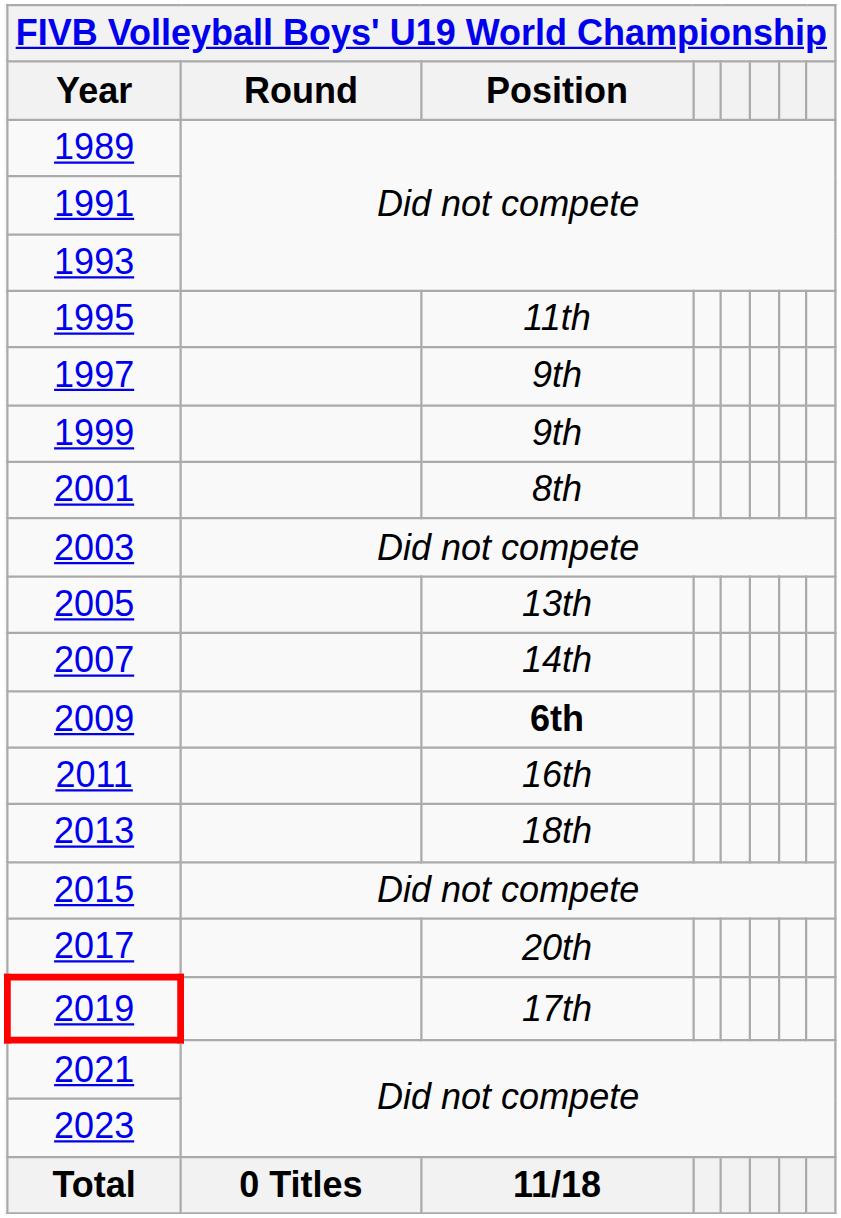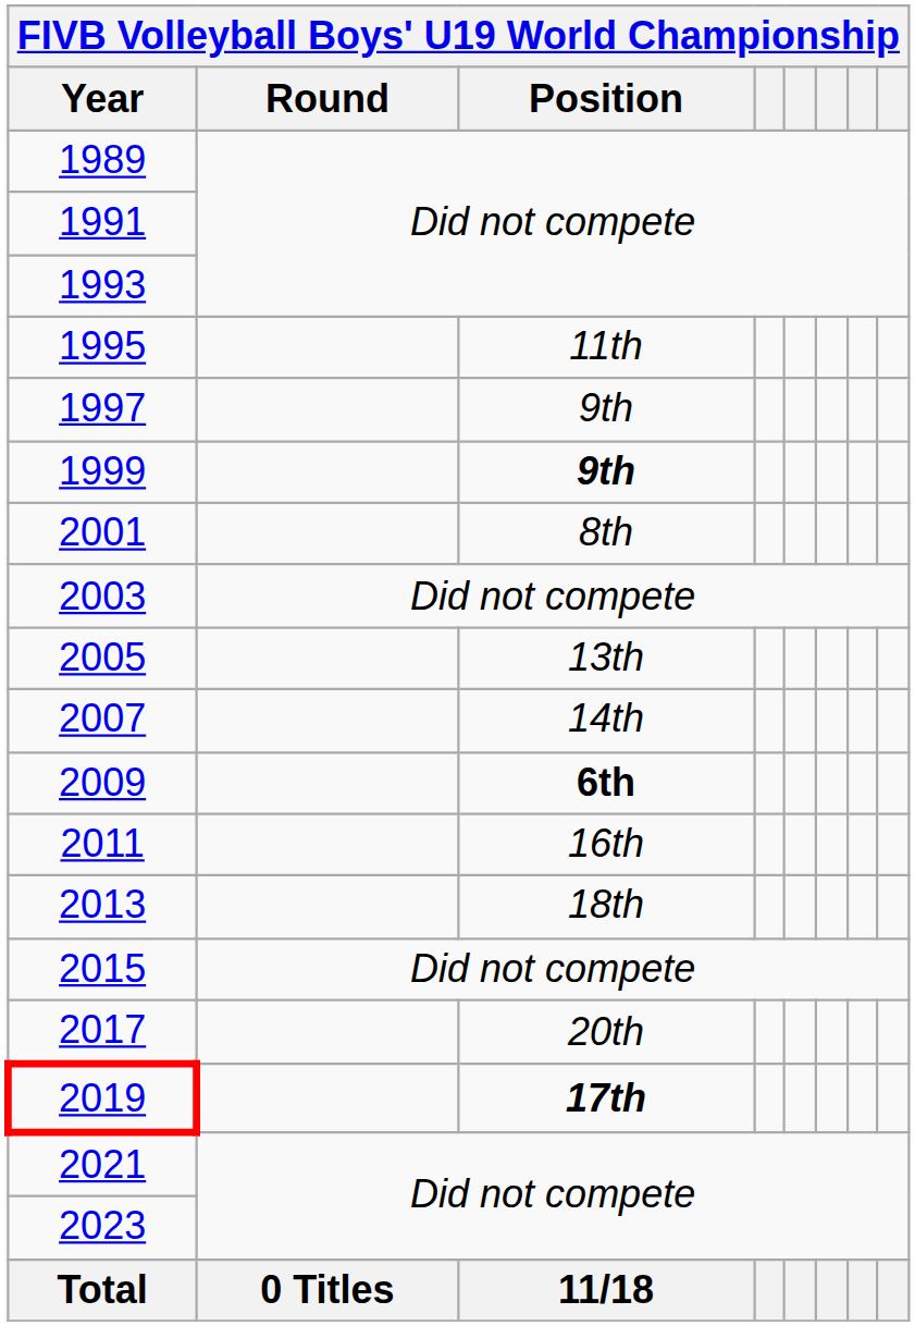1999 | Position: normal -> bold
2019 | Position: normal -> bold
